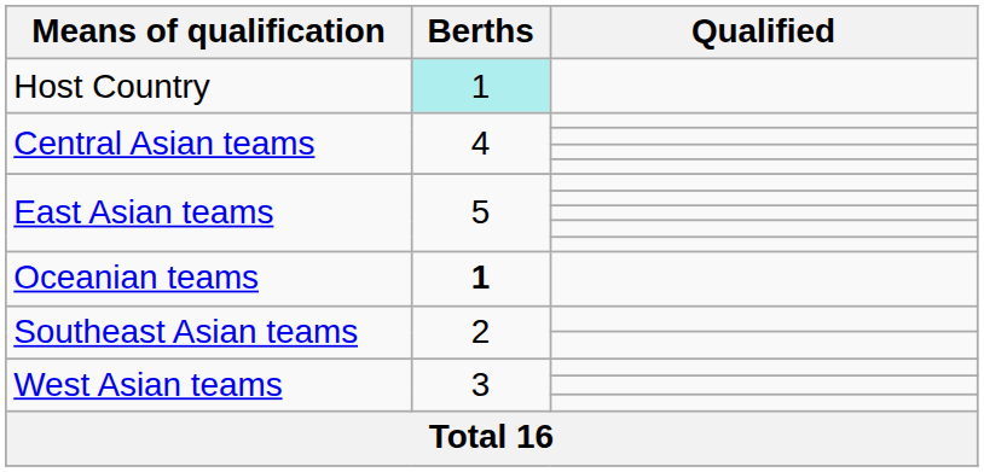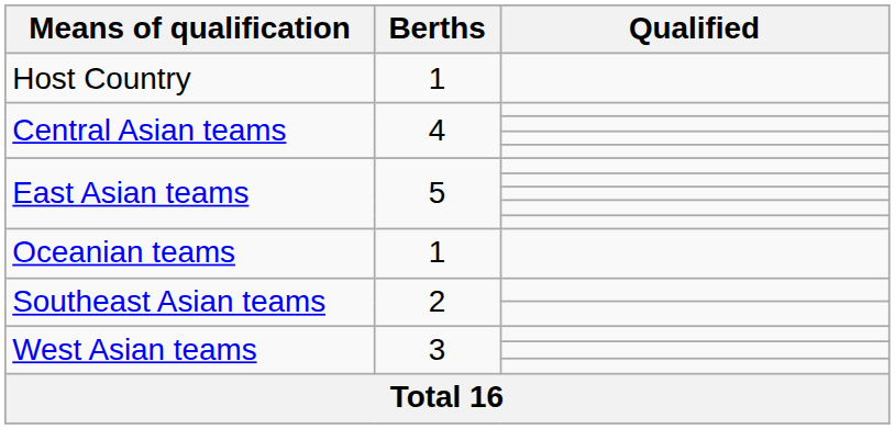Host Country | Berths: paleturquoise background -> no background
Oceanian teams | Berths: bold -> normal
